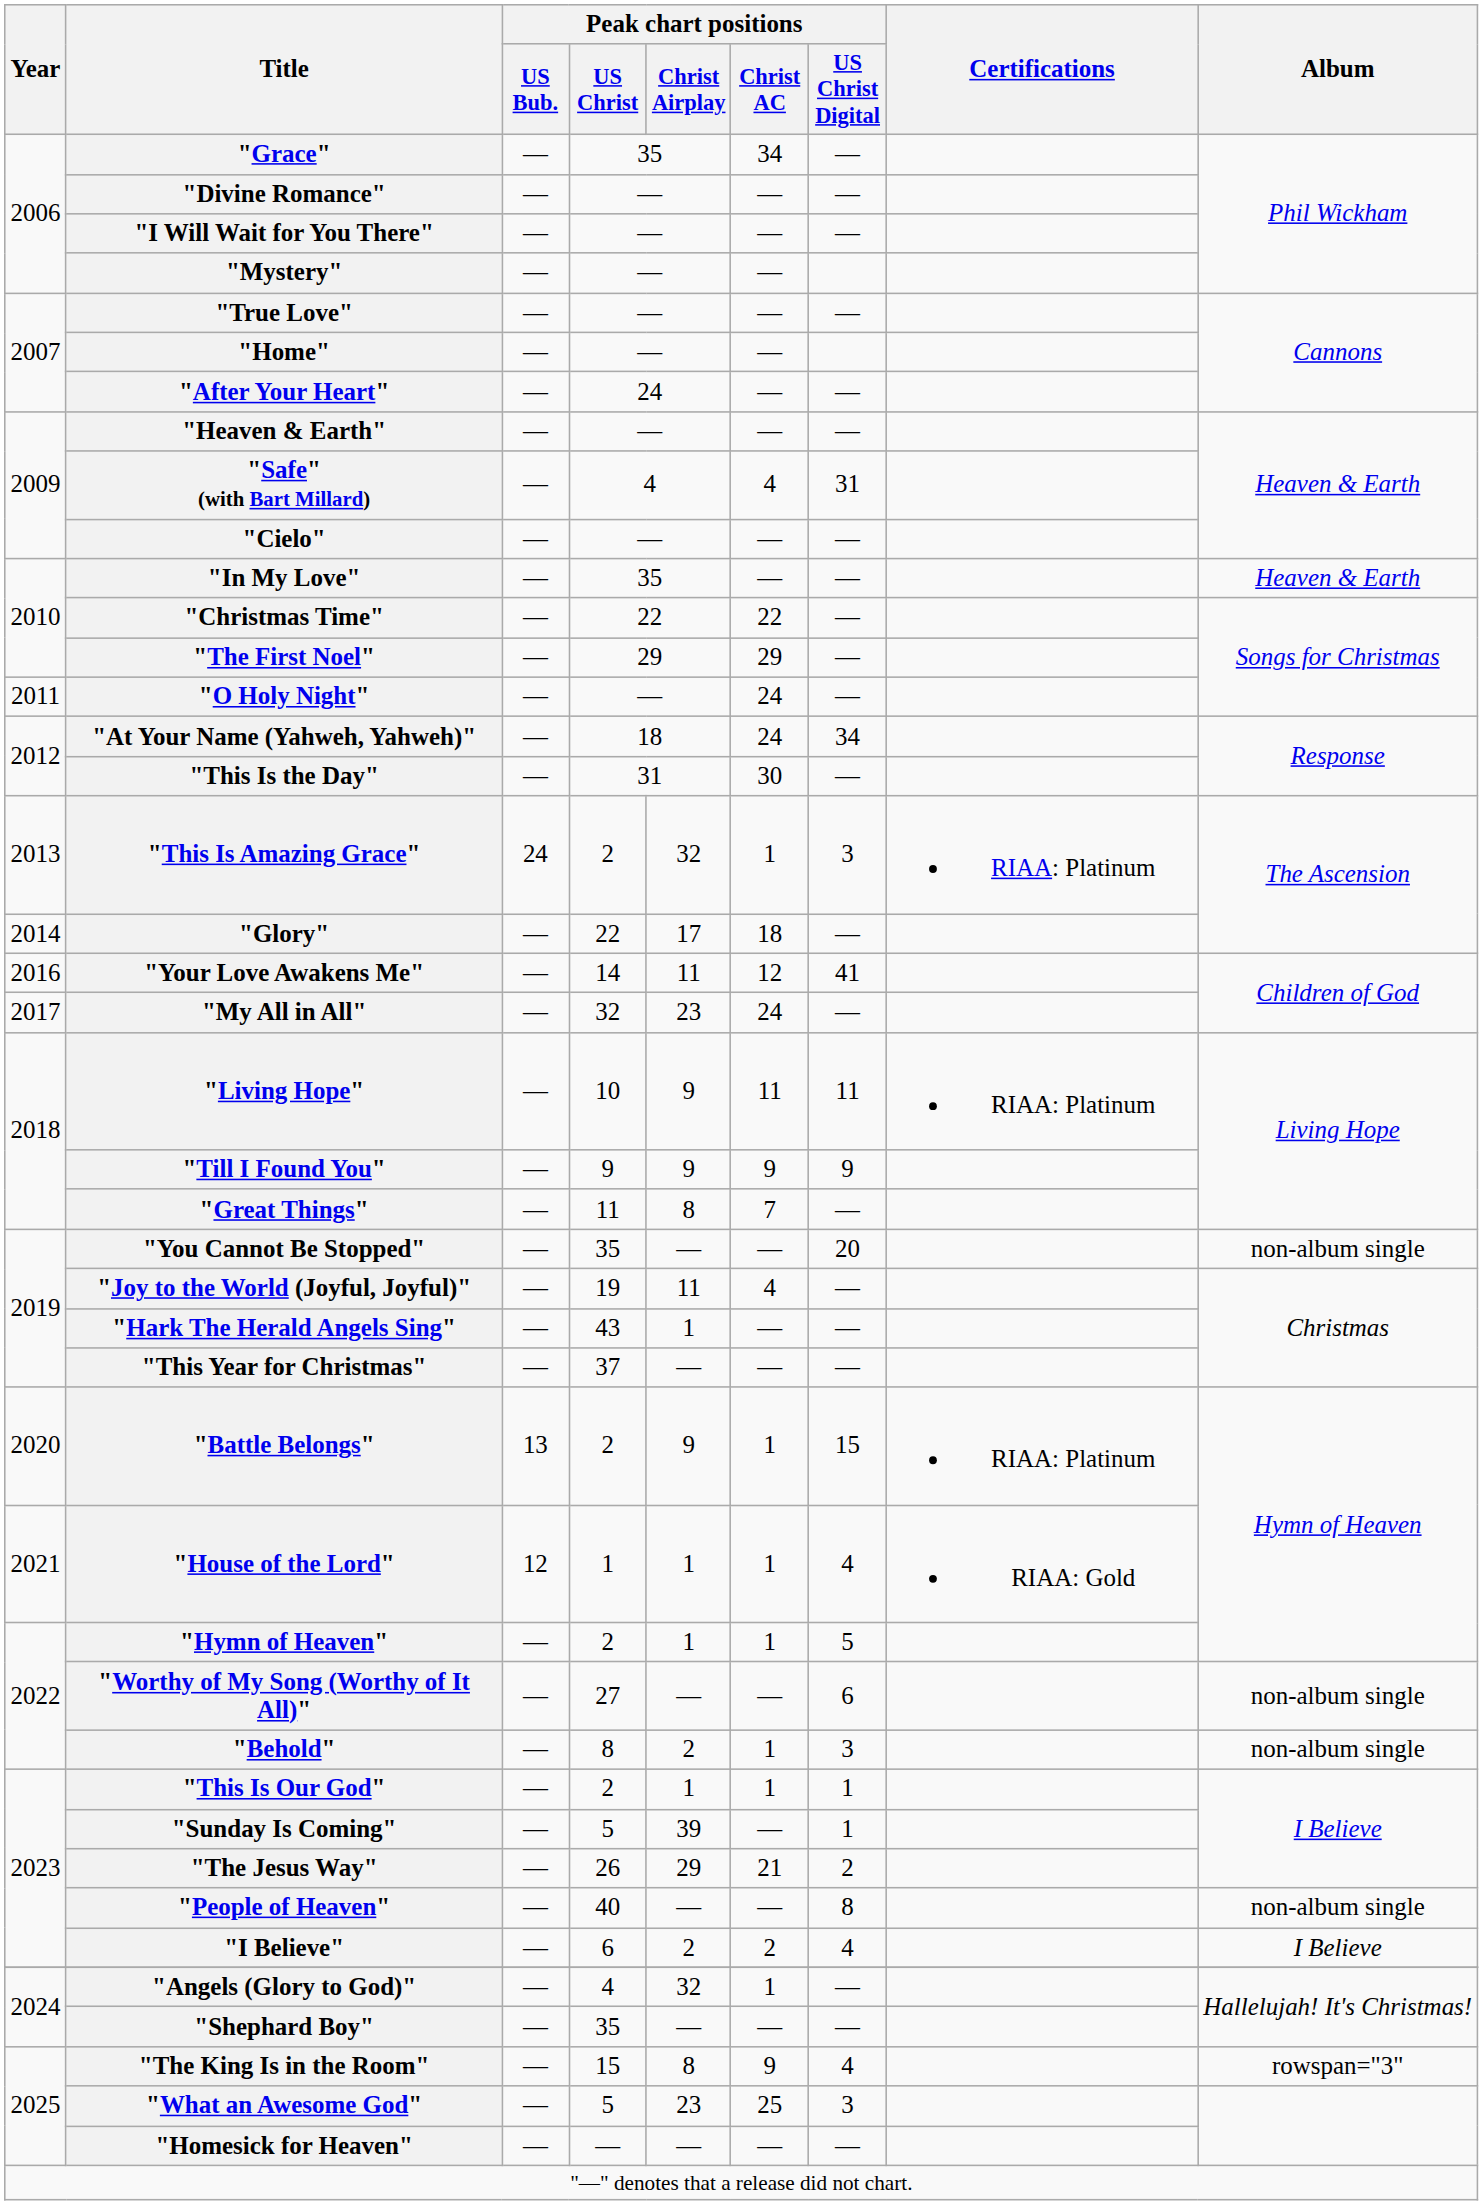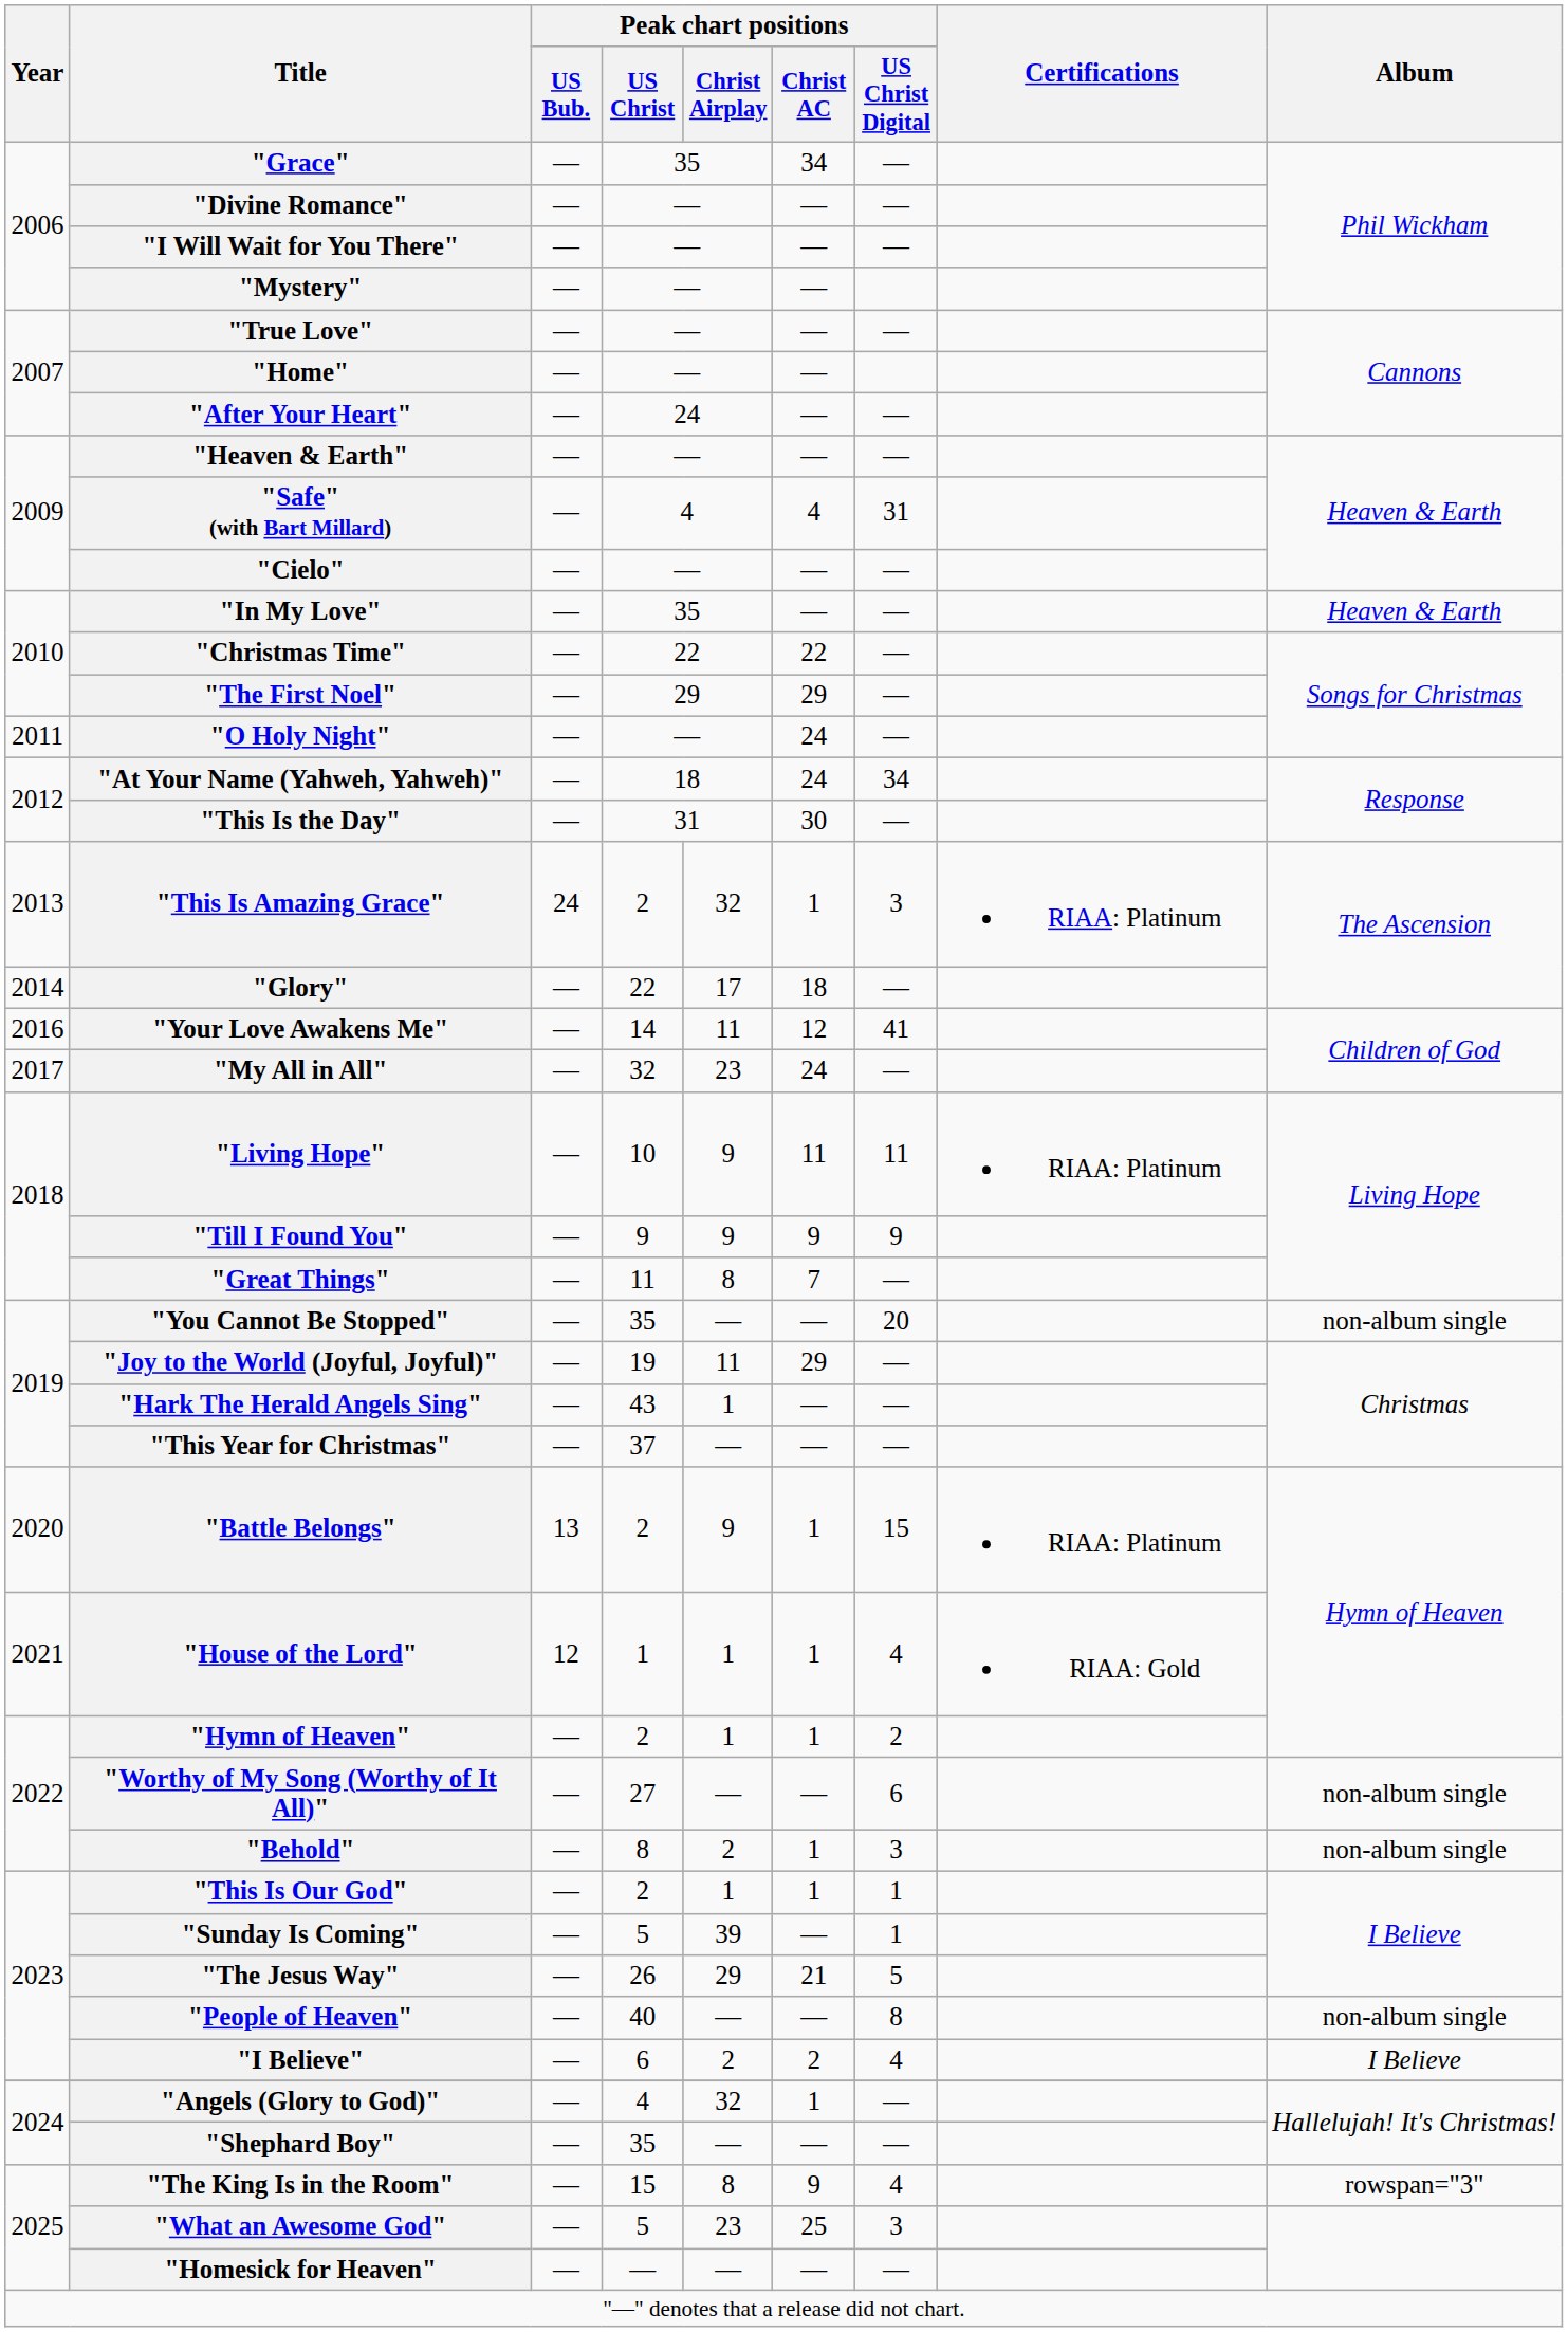"Joy to the World (Joyful, Joyful)" | Peak chart positions / Christ AC: 4 -> 29
"Hymn of Heaven" | Peak chart positions / US Christ Digital: 5 -> 2
"The Jesus Way" | Peak chart positions / US Christ Digital: 2 -> 5
